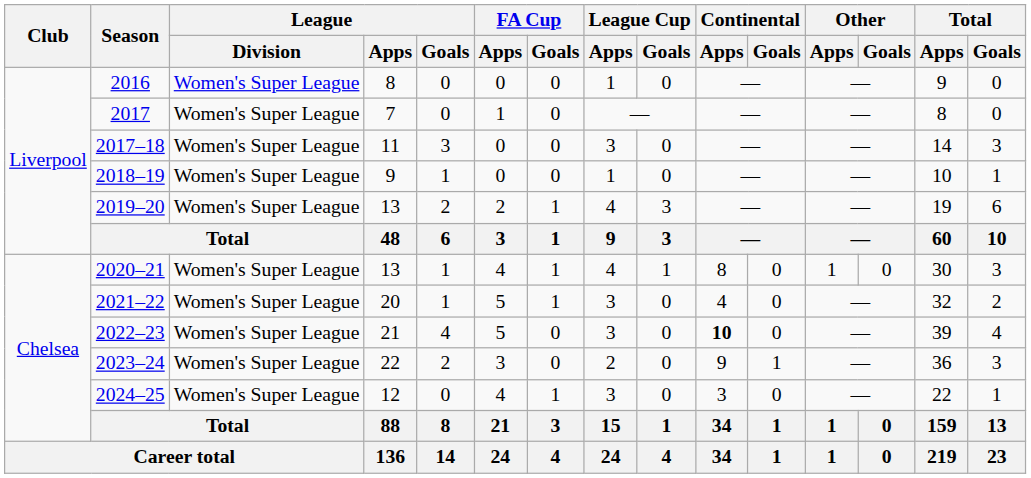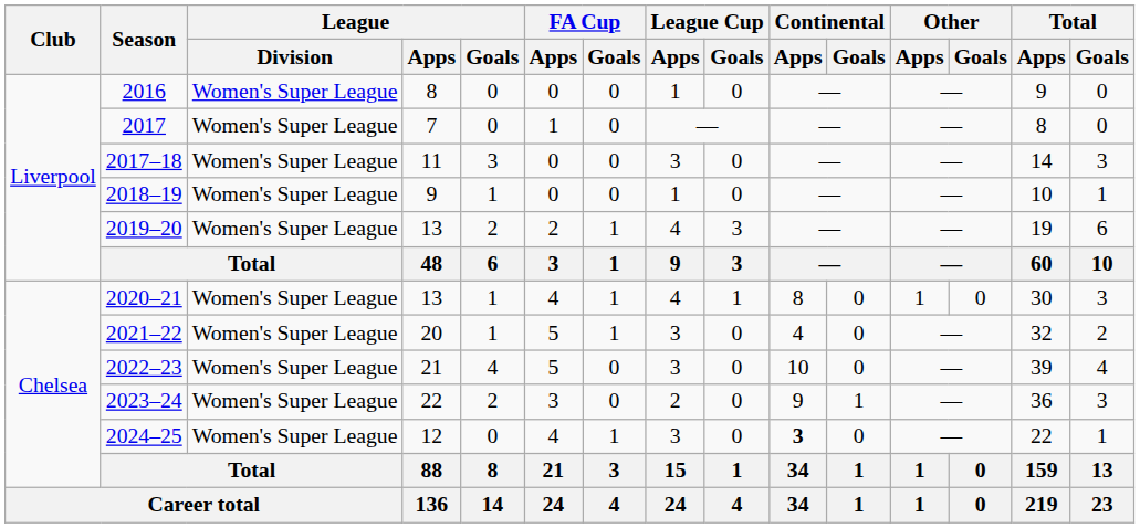2022–23 | Continental / Apps: bold -> normal
2024–25 | Continental / Apps: normal -> bold
